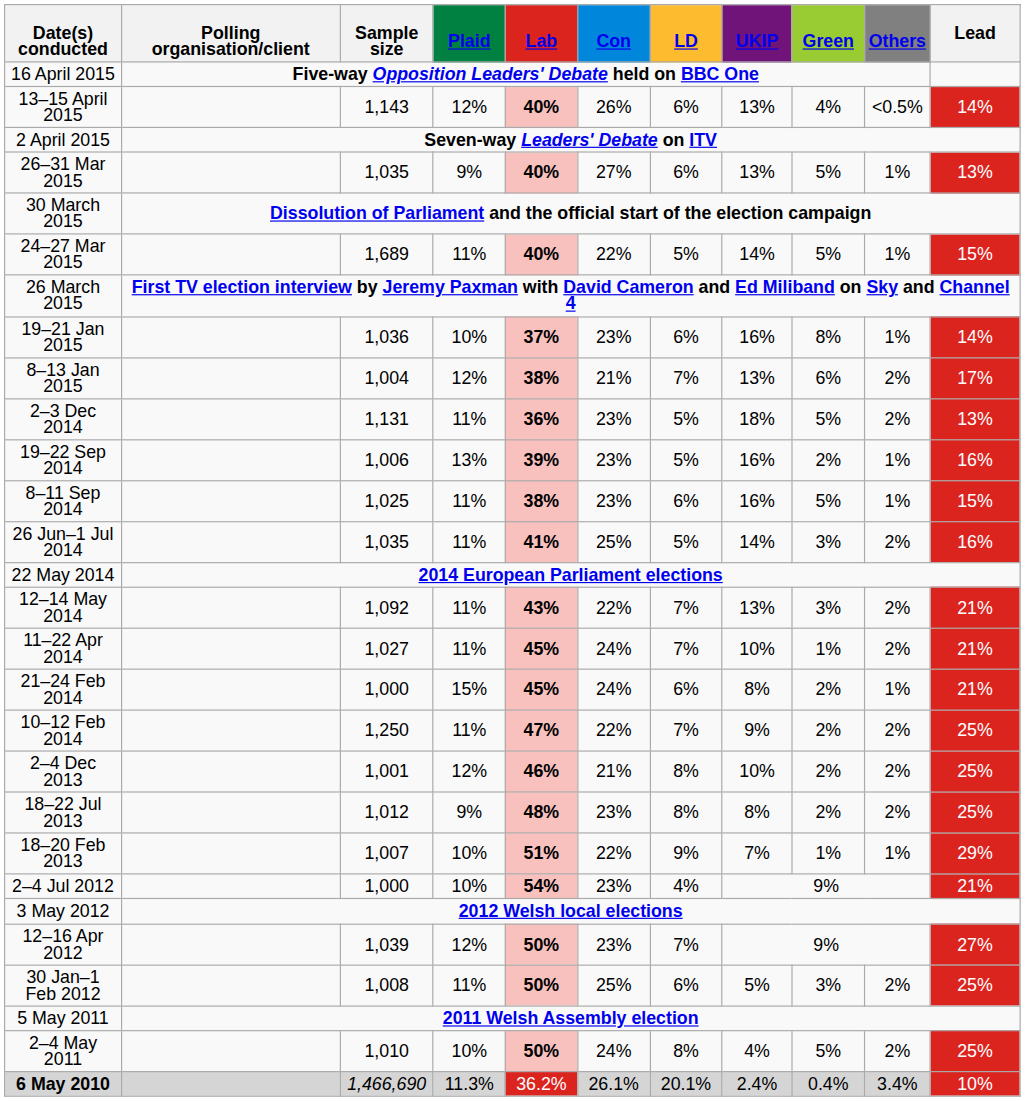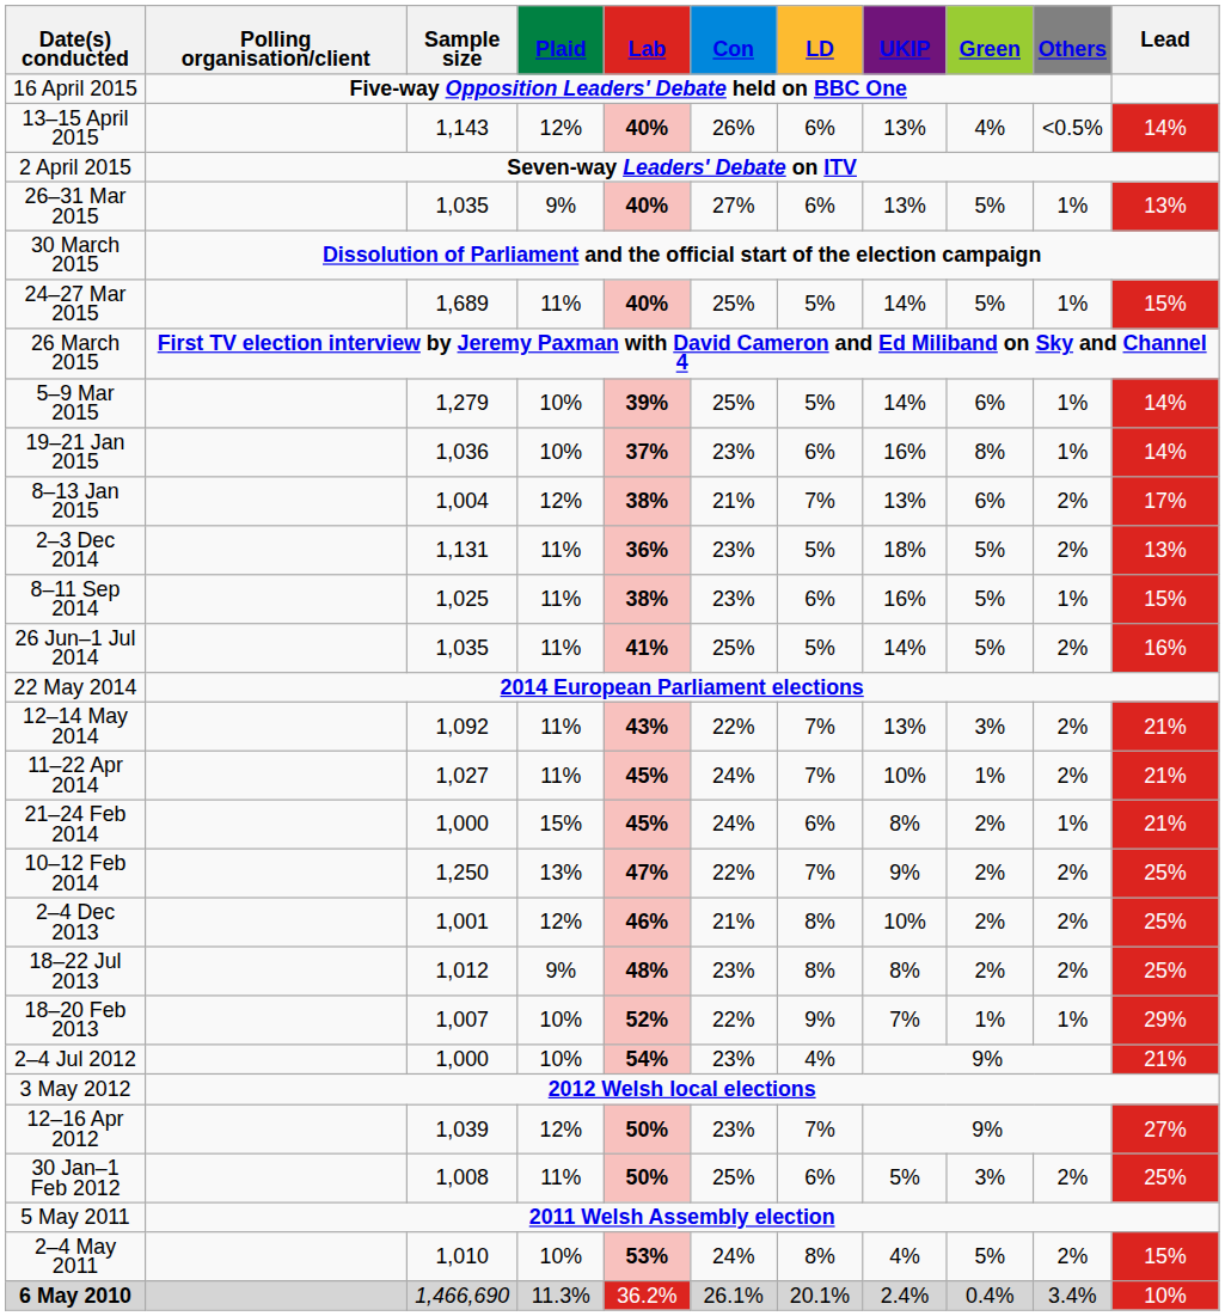24–27 Mar 2015 | Con: 22% -> 25%
+ row: 5–9 Mar 2015 | 1,279 | 10% | 39% | 25% | 5% | 14% | 6% | 1% | 14%
- row: 19–22 Sep 2014 | 1,006 | 13% | 39% | 23% | 5% | 16% | 2% | 1% | 16%
26 Jun–1 Jul 2014 | Green: 3% -> 5%
10–12 Feb 2014 | Plaid: 11% -> 13%
18–20 Feb 2013 | Lab: 51% -> 52%
2–4 May 2011 | Lab: 50% -> 53%
2–4 May 2011 | Lead: 25% -> 15%
